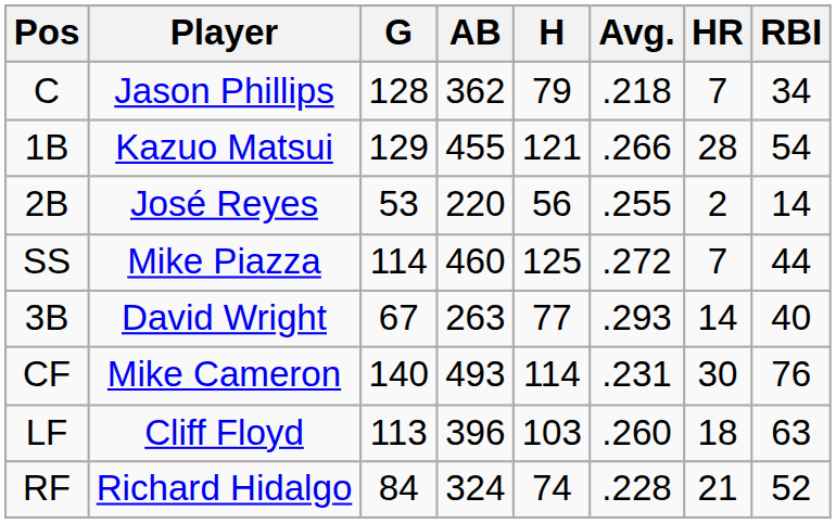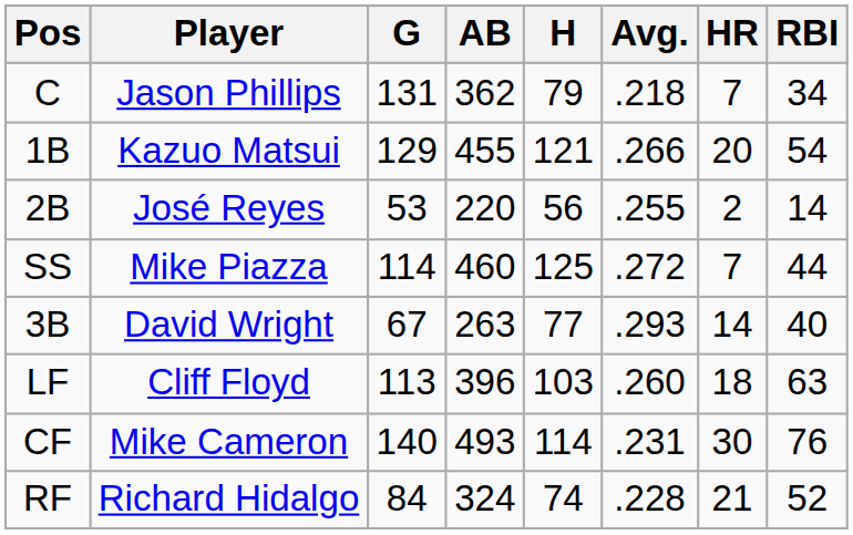C | G: 128 -> 131
1B | HR: 28 -> 20
rows swapped: LF <-> CF
